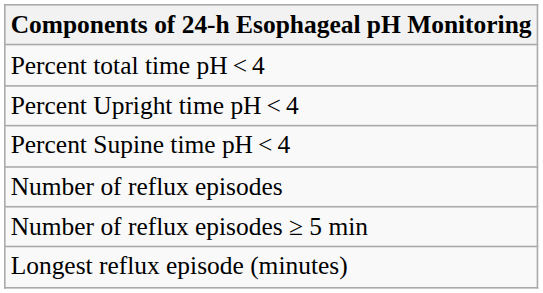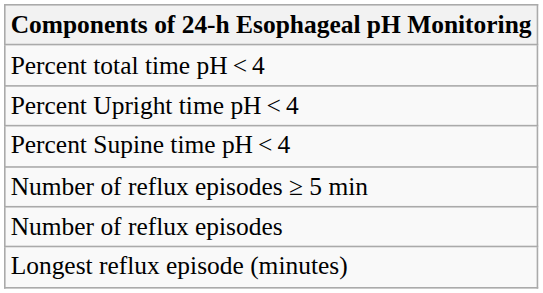row 5 | column 1: Number of reflux episodes -> Number of reflux episodes ≥ 5 min
row 6 | column 1: Number of reflux episodes ≥ 5 min -> Number of reflux episodes
